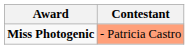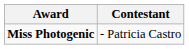Miss Photogenic | Contestant: lightsalmon background -> no background
